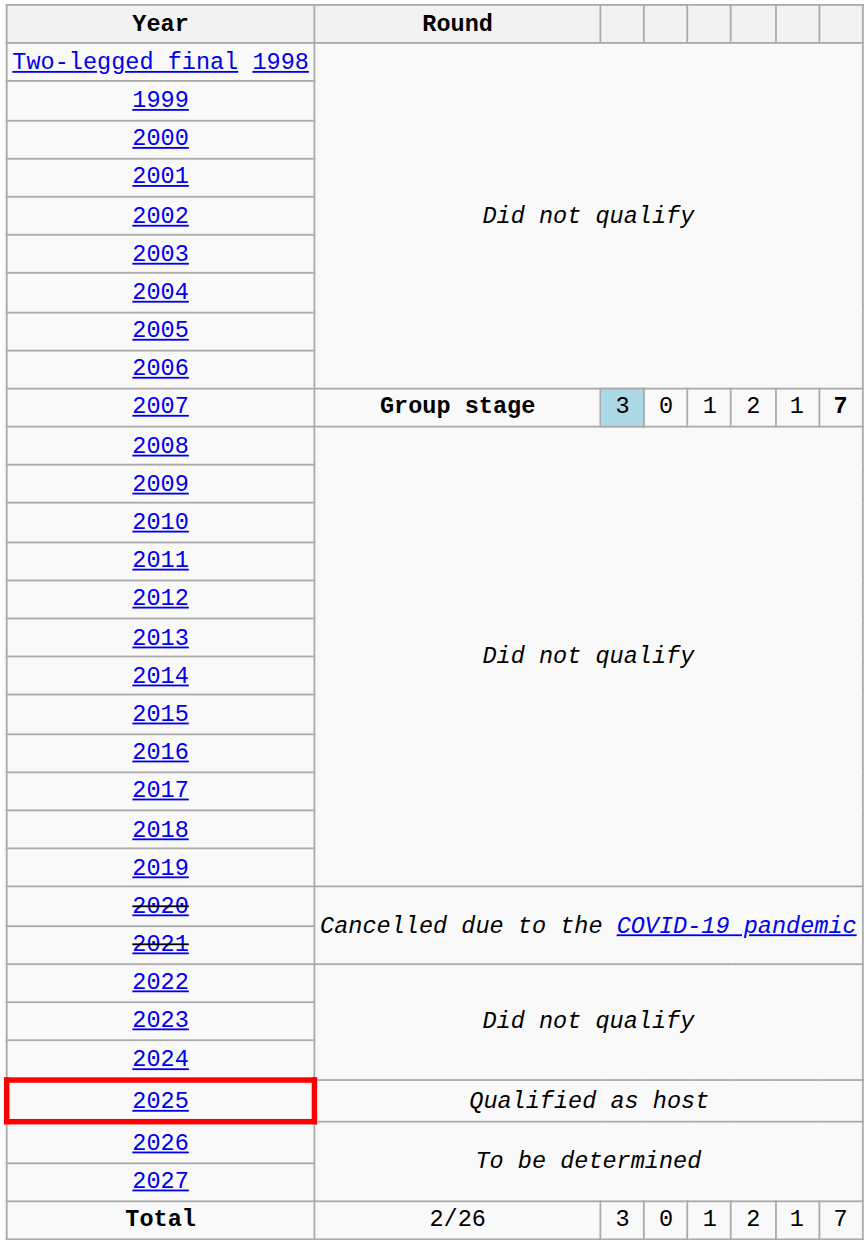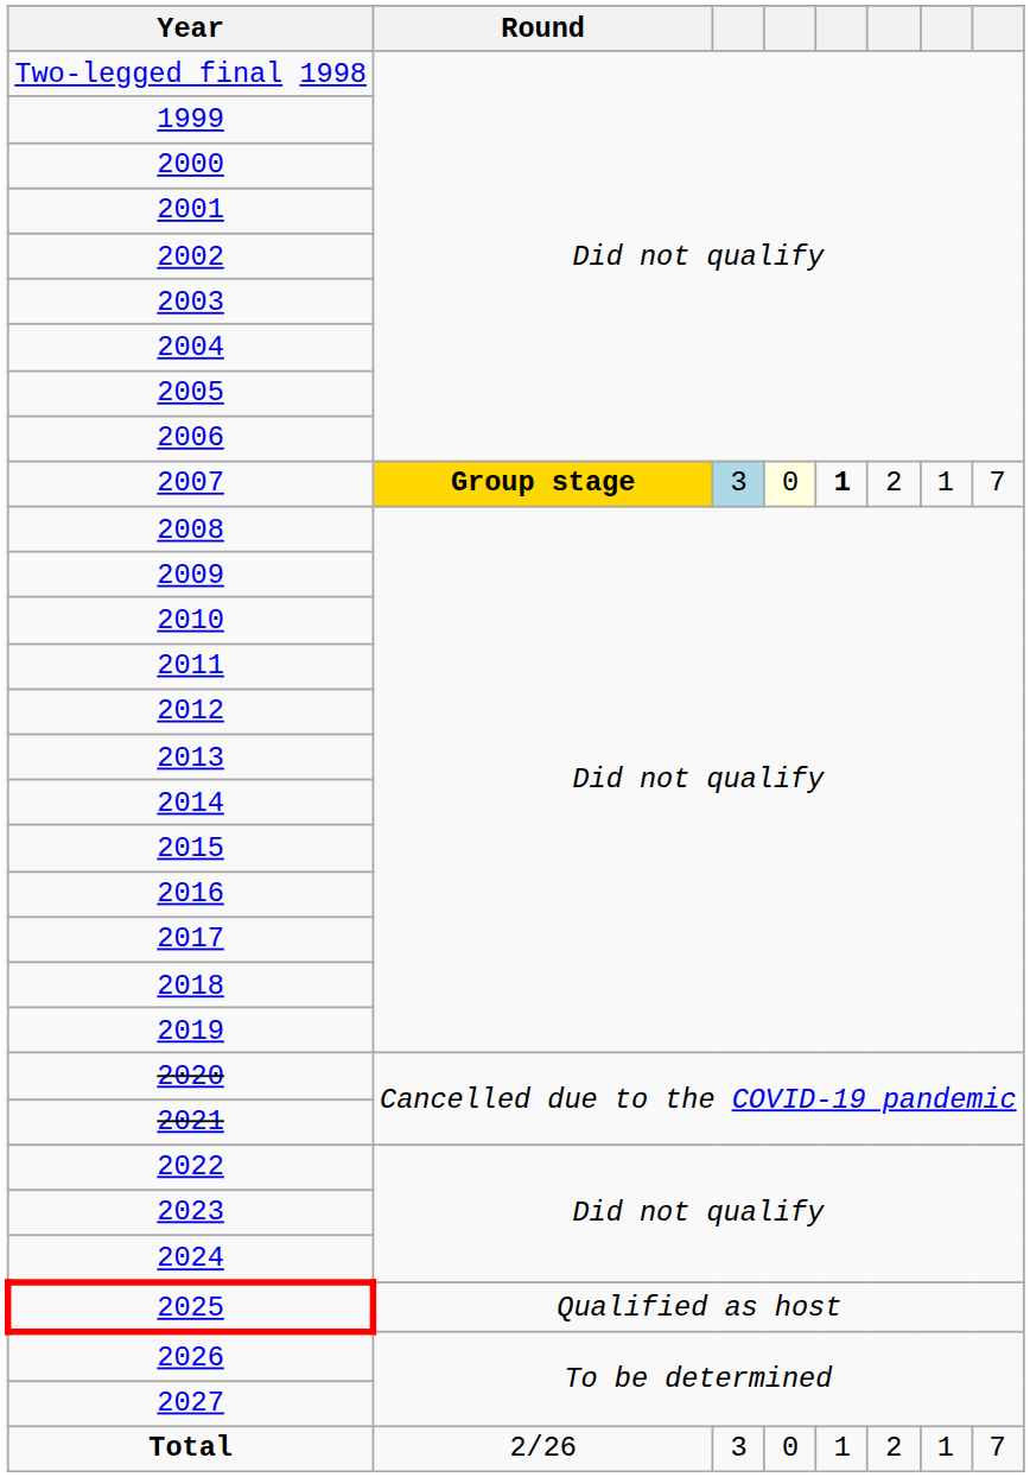2007 | Round: no background -> gold background
2007 | column 4: no background -> lightyellow background
2007 | column 5: normal -> bold
2007 | column 8: bold -> normal
